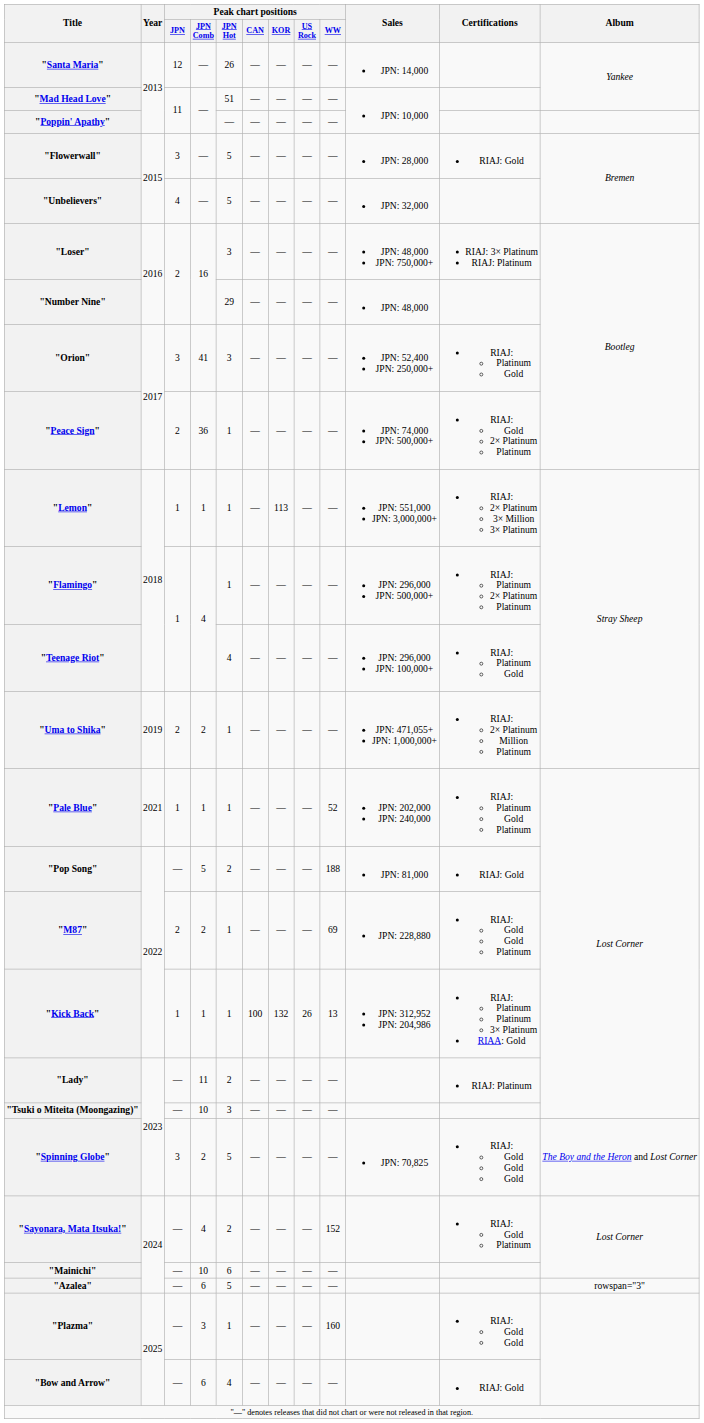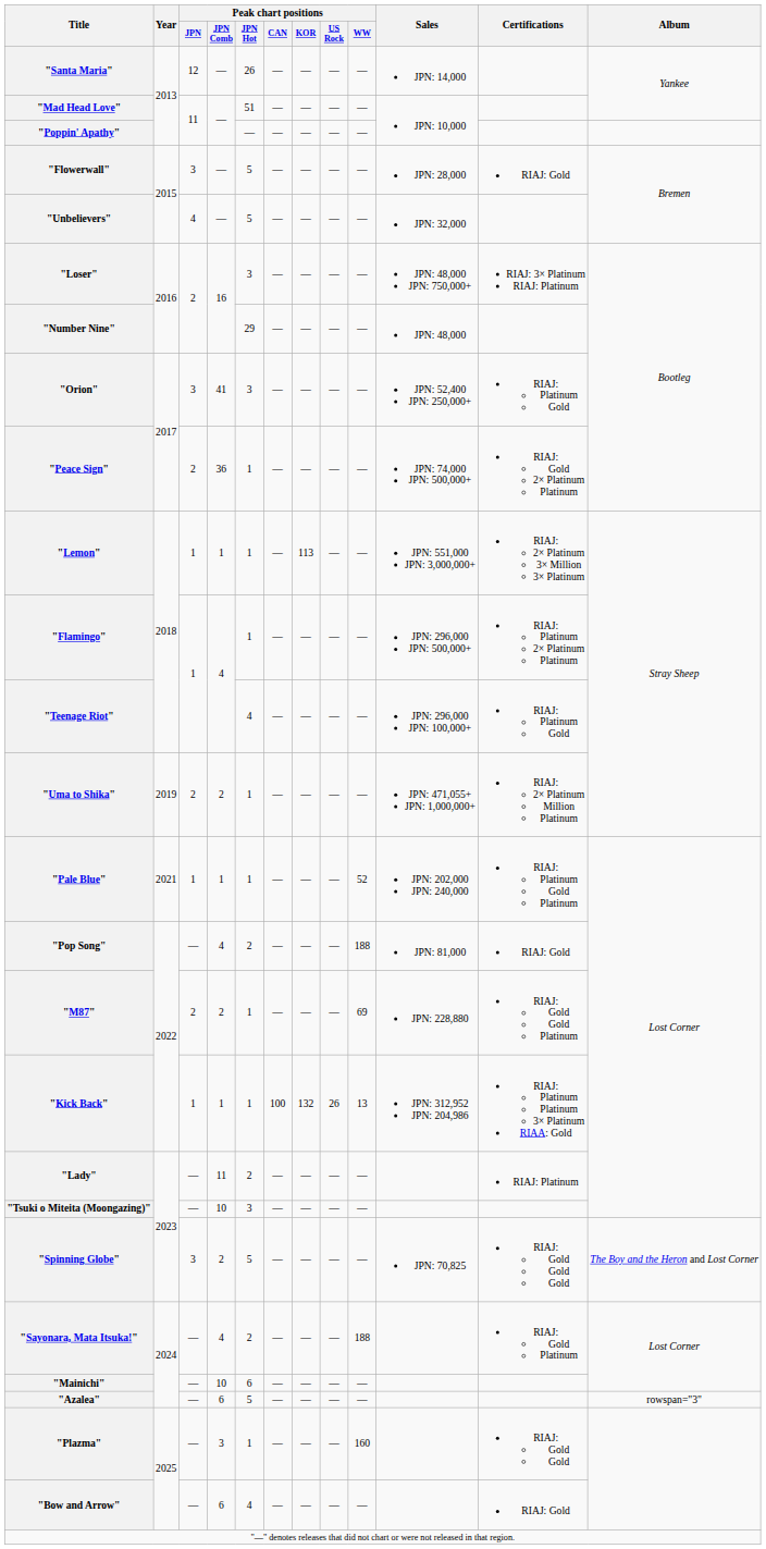"Pop Song" | Peak chart positions / JPN Comb: 5 -> 4
"Sayonara, Mata Itsuka!" | Peak chart positions / WW: 152 -> 188
